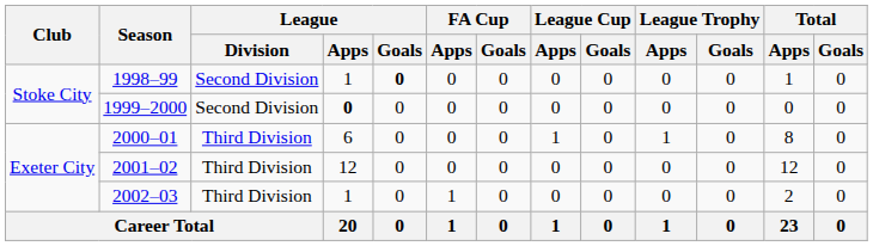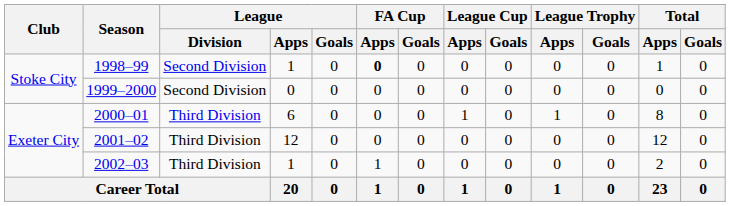1998–99 | League / Goals: bold -> normal
1998–99 | FA Cup / Apps: normal -> bold
1999–2000 | League / Apps: bold -> normal
